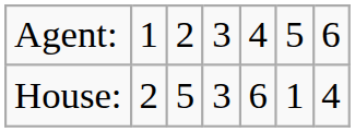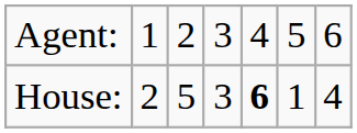House: | column 5: normal -> bold
